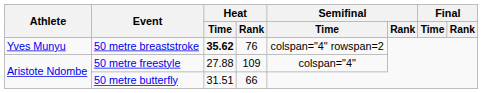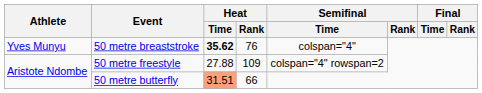50 metre breaststroke | Semifinal / Time: colspan="4" rowspan=2 -> colspan="4"
50 metre freestyle | Semifinal / Time: colspan="4" -> colspan="4" rowspan=2
50 metre butterfly | Heat / Time: no background -> lightsalmon background
